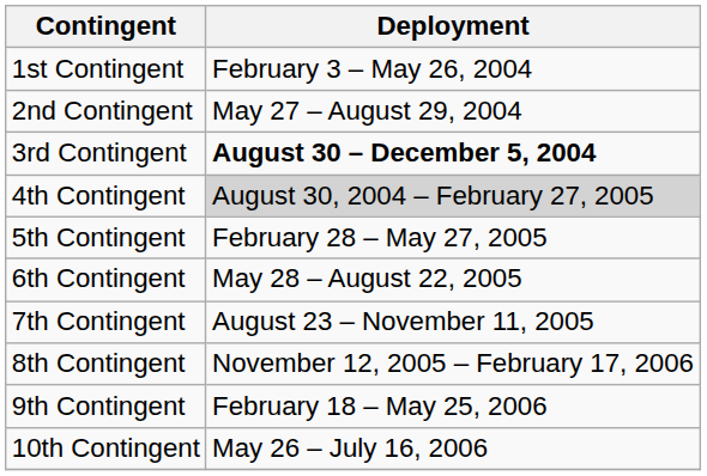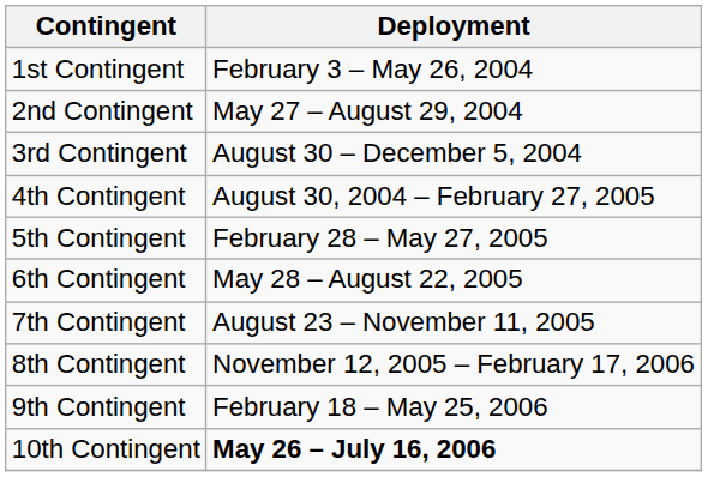3rd Contingent | Deployment: bold -> normal
4th Contingent | Deployment: lightgrey background -> no background
10th Contingent | Deployment: normal -> bold
